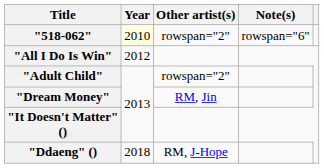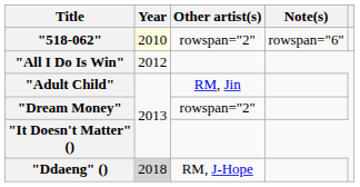"Adult Child" | Other artist(s): rowspan="2" -> RM, Jin
"Dream Money" | Other artist(s): RM, Jin -> rowspan="2"
"Ddaeng" () | Year: no background -> lightgrey background
